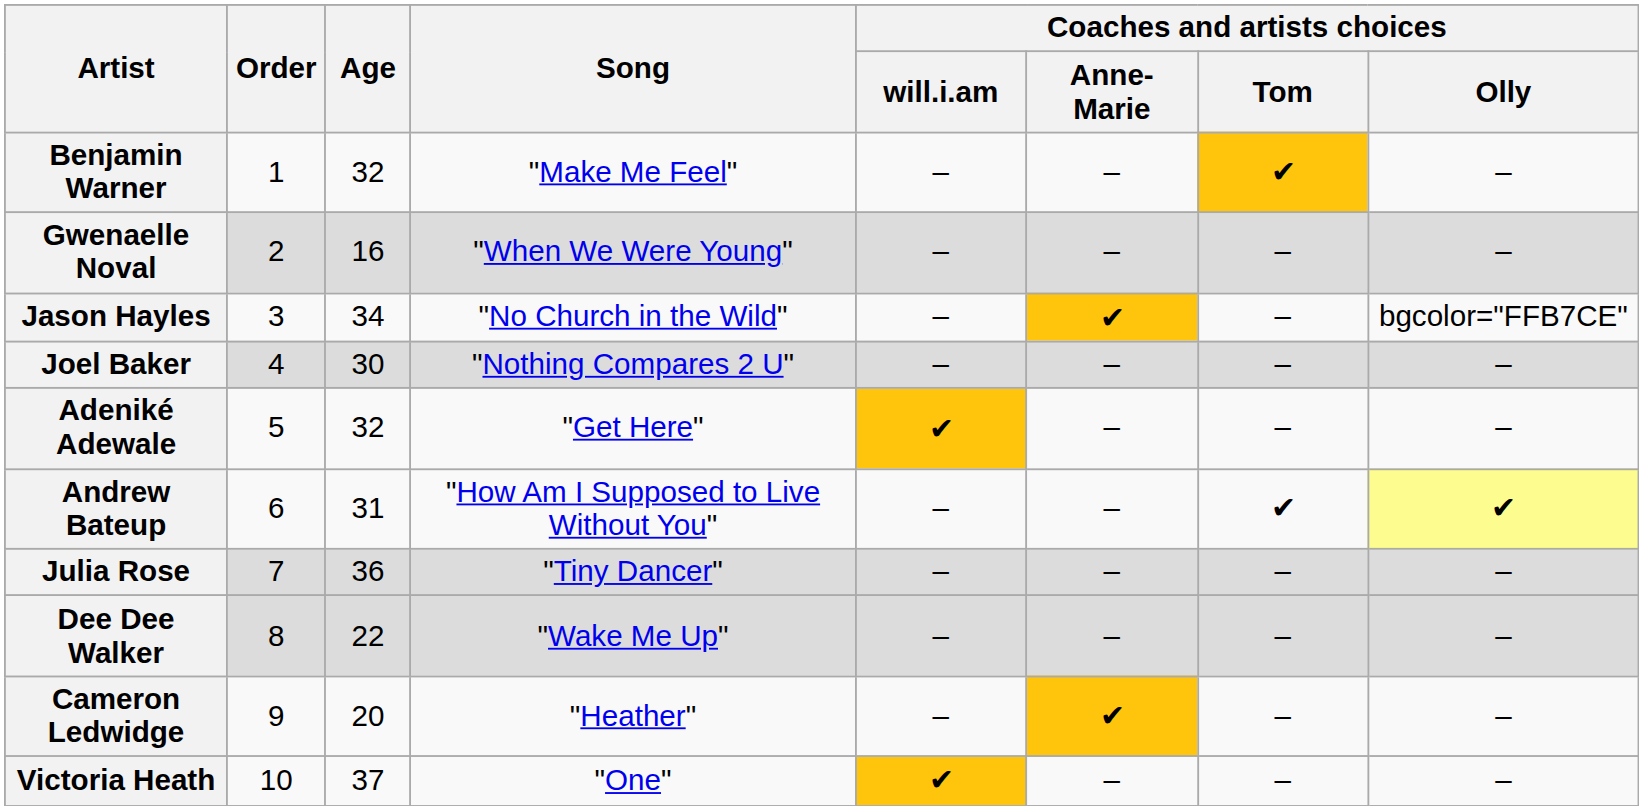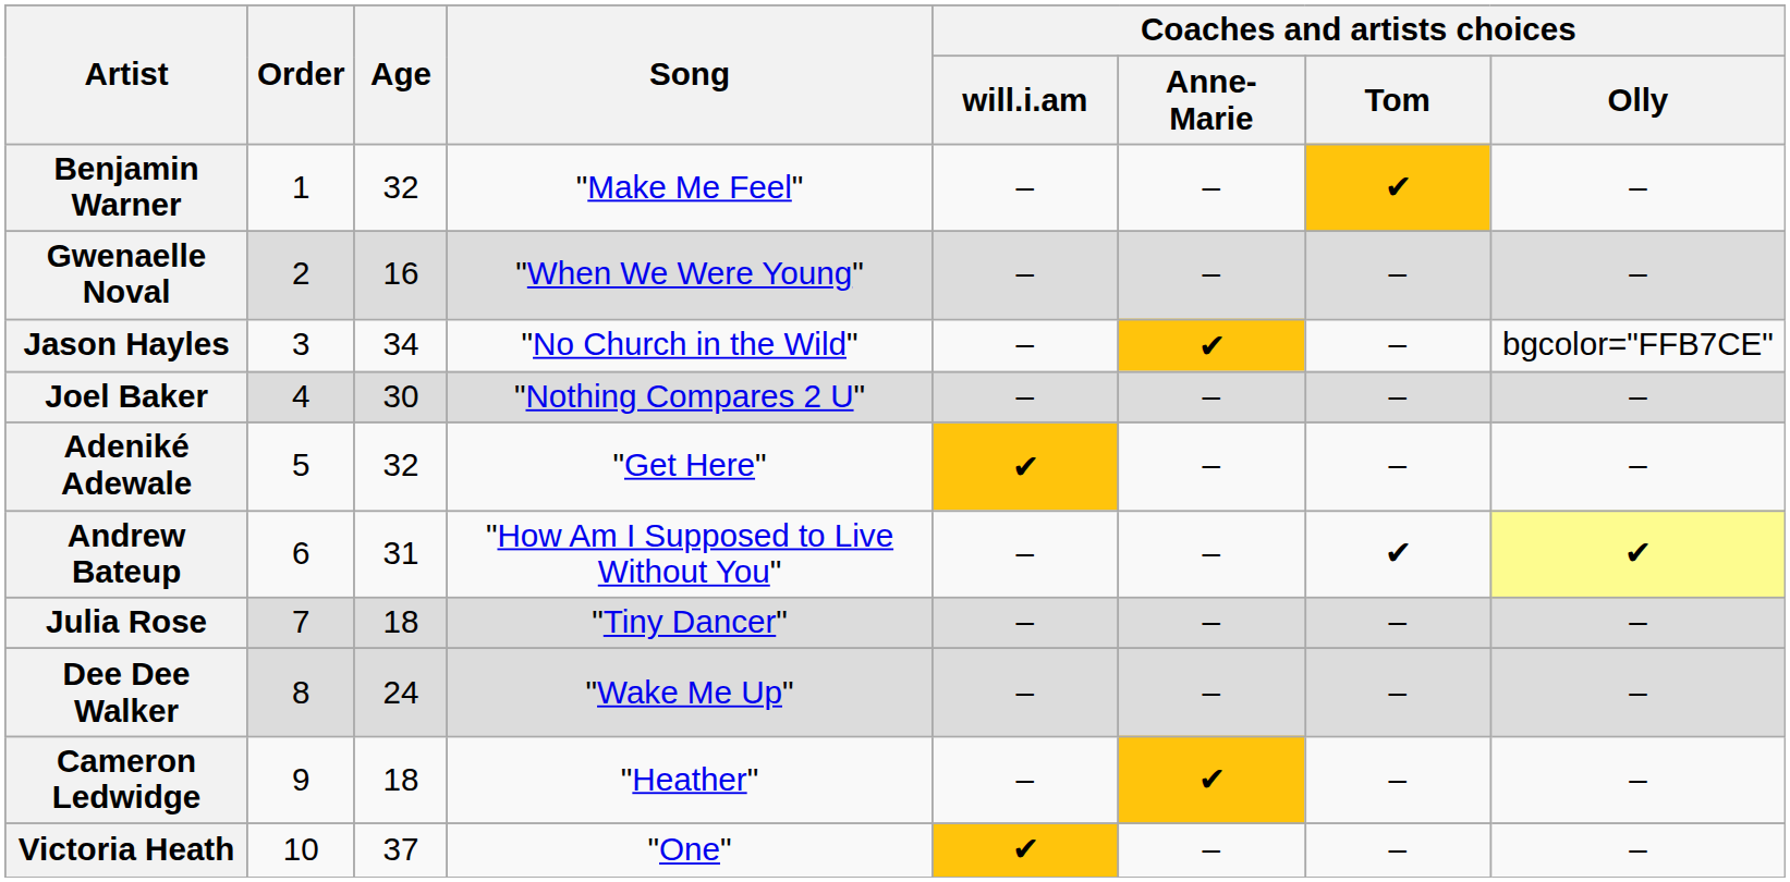Julia Rose | Age: 36 -> 18
Dee Dee Walker | Age: 22 -> 24
Cameron Ledwidge | Age: 20 -> 18
